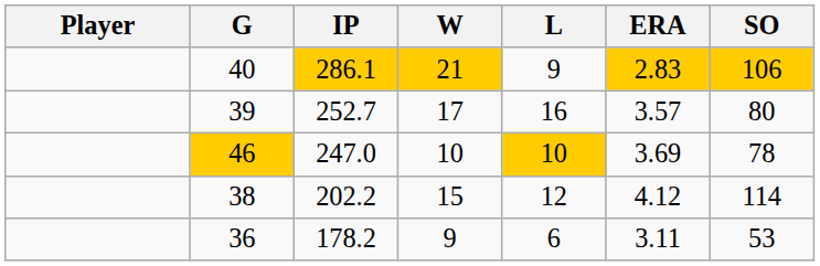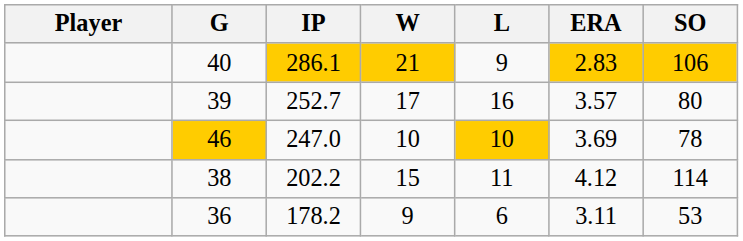38 | L: 12 -> 11
